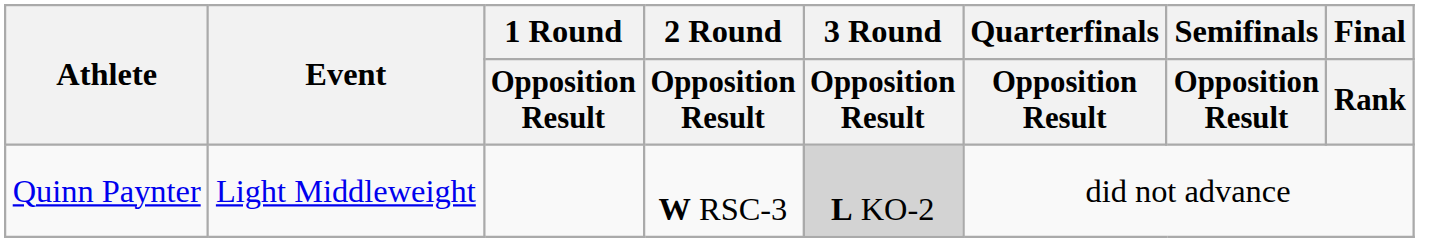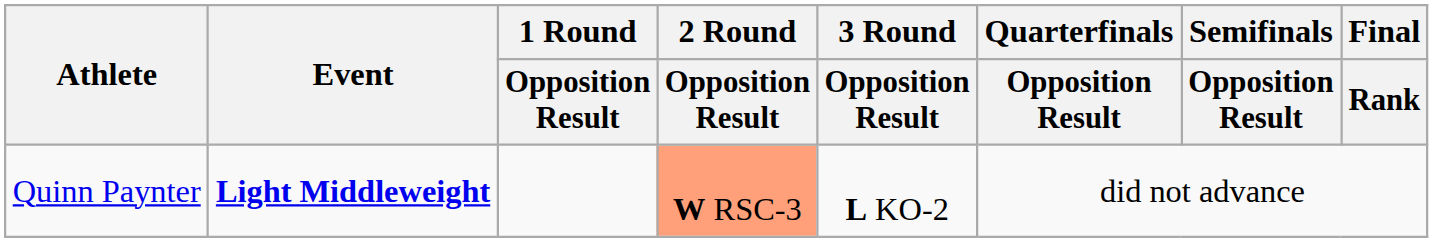Quinn Paynter | Event: normal -> bold
Quinn Paynter | 2 Round / Opposition Result: no background -> lightsalmon background
Quinn Paynter | 3 Round / Opposition Result: lightgrey background -> no background
